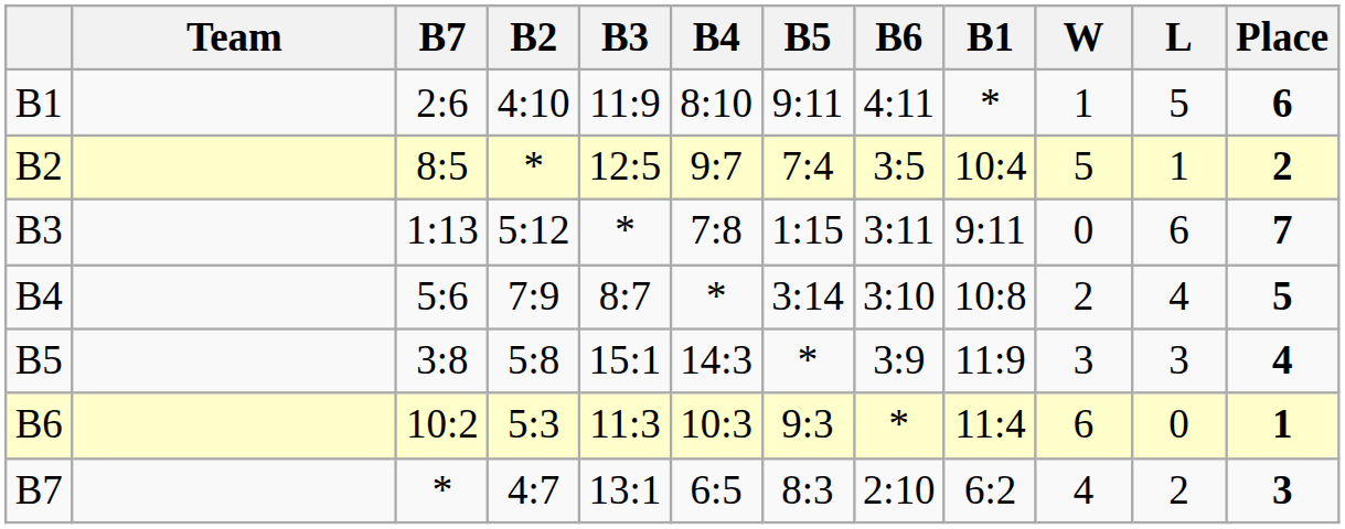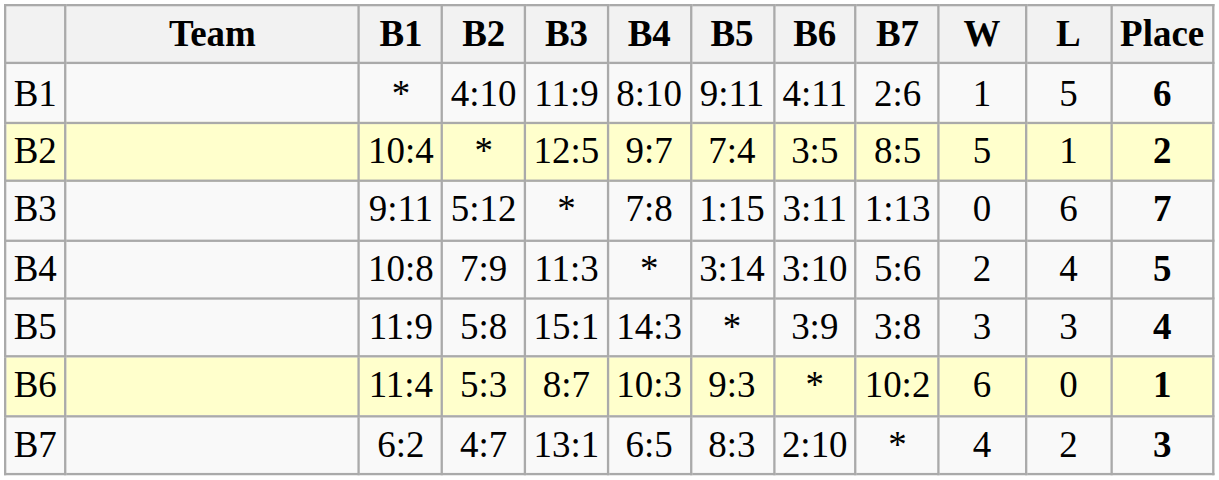columns swapped: B1 <-> B7
row 5 | B3: 8:7 -> 11:3
row 7 | B3: 11:3 -> 8:7
